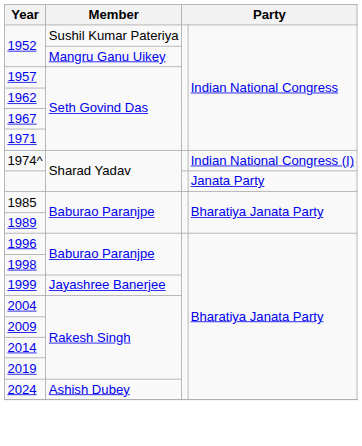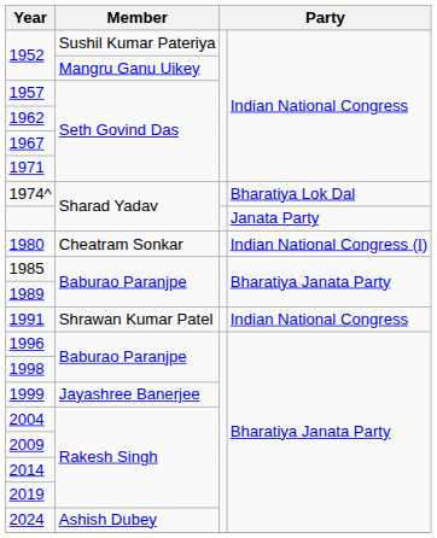1974^ | column 4: Indian National Congress (I) -> Bharatiya Lok Dal
+ row: 1980 | Cheatram Sonkar | Indian National Congress (I)
+ row: 1991 | Shrawan Kumar Patel | Indian National Congress
